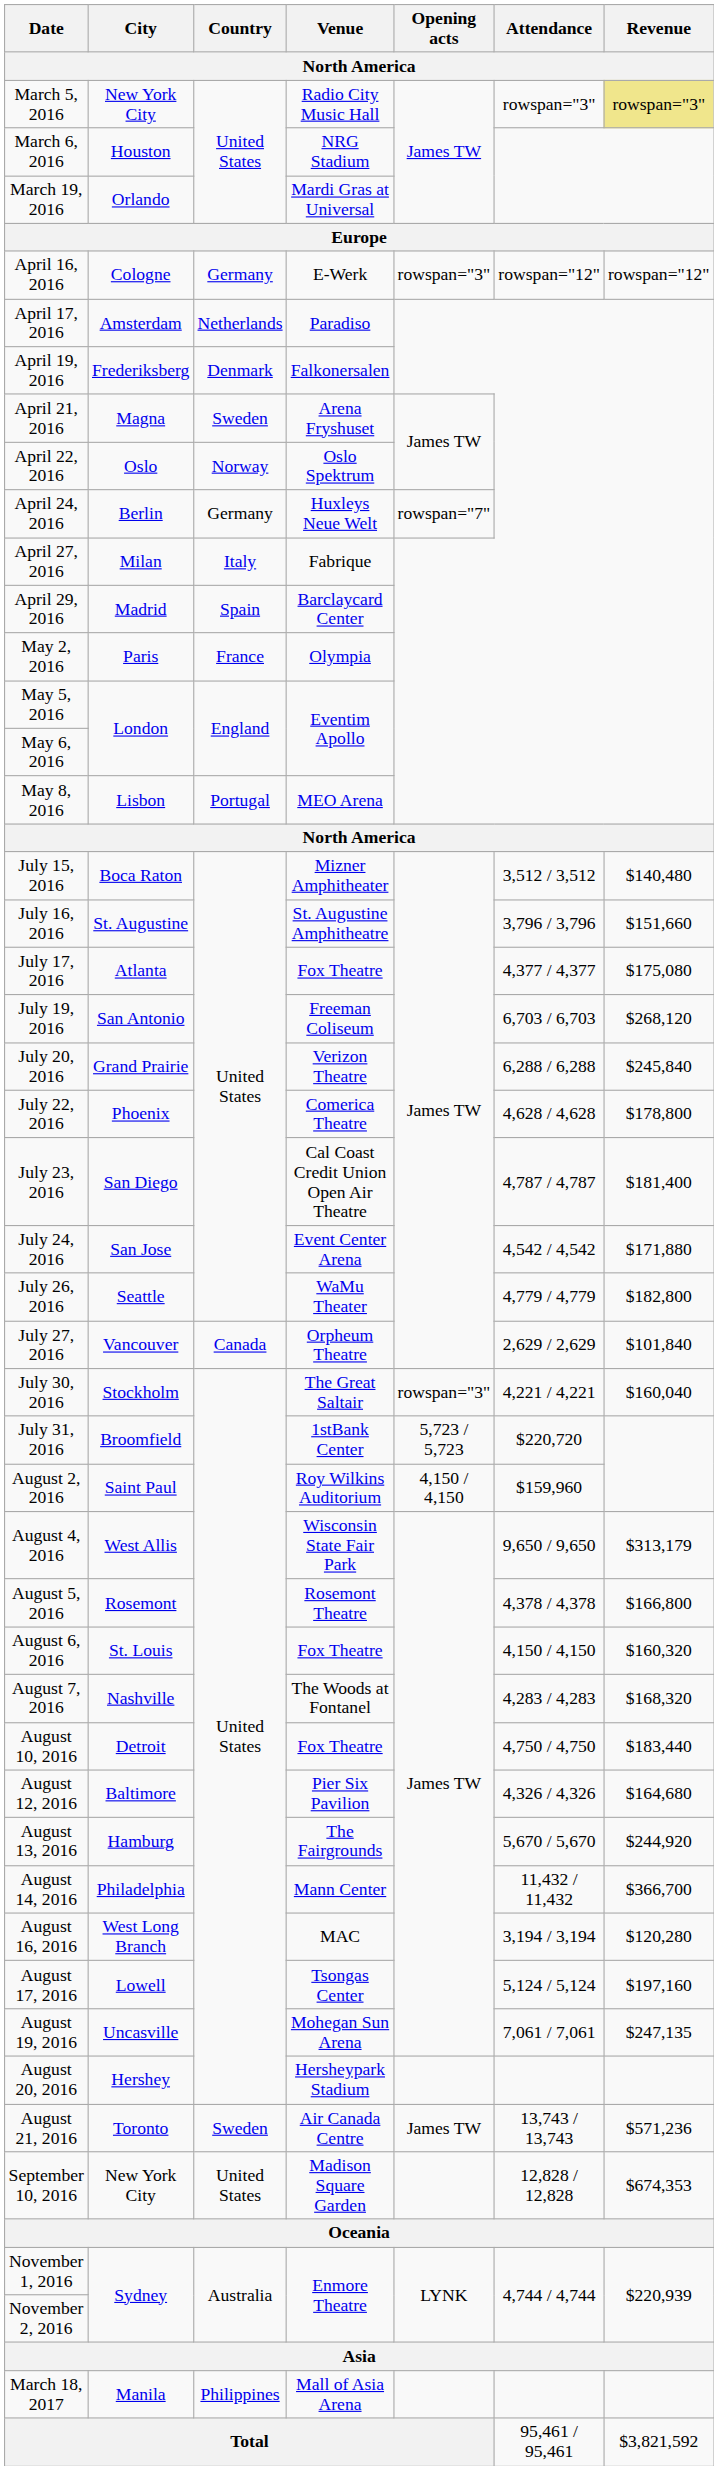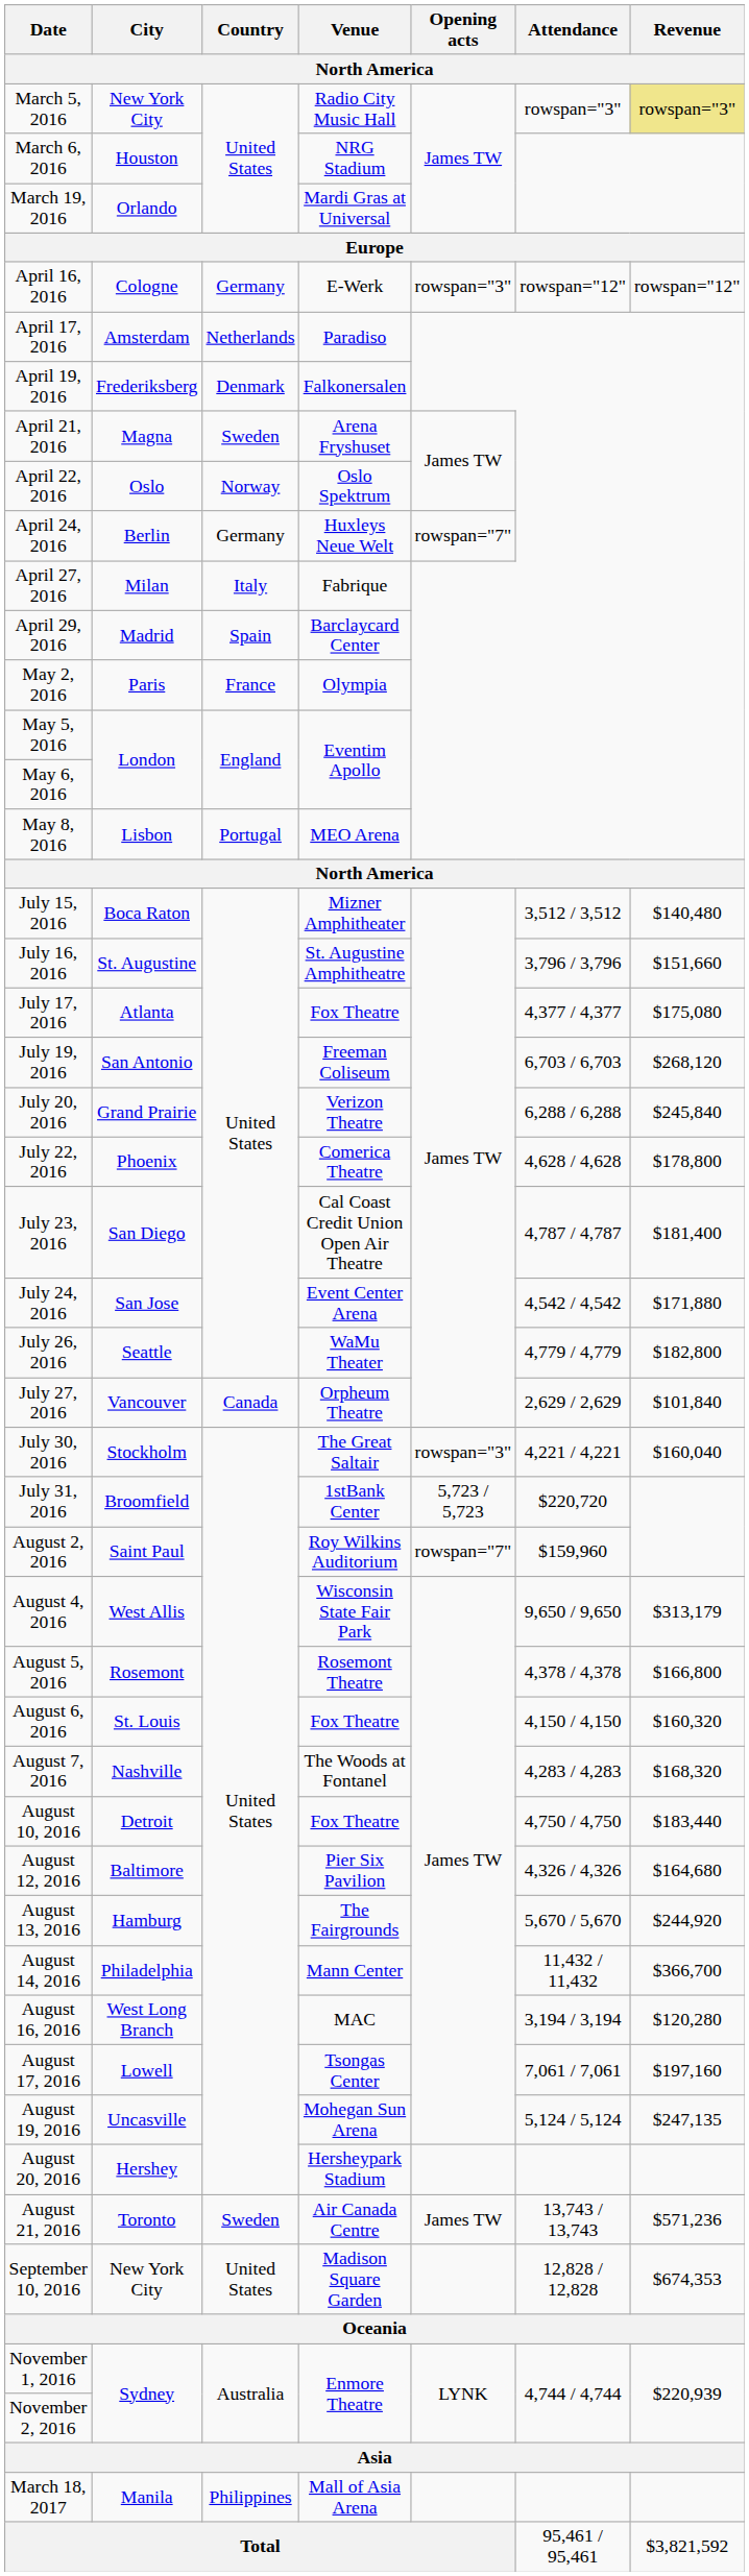August 2, 2016 | Opening acts: 4,150 / 4,150 -> rowspan="7"
August 17, 2016 | Attendance: 5,124 / 5,124 -> 7,061 / 7,061
August 19, 2016 | Attendance: 7,061 / 7,061 -> 5,124 / 5,124
